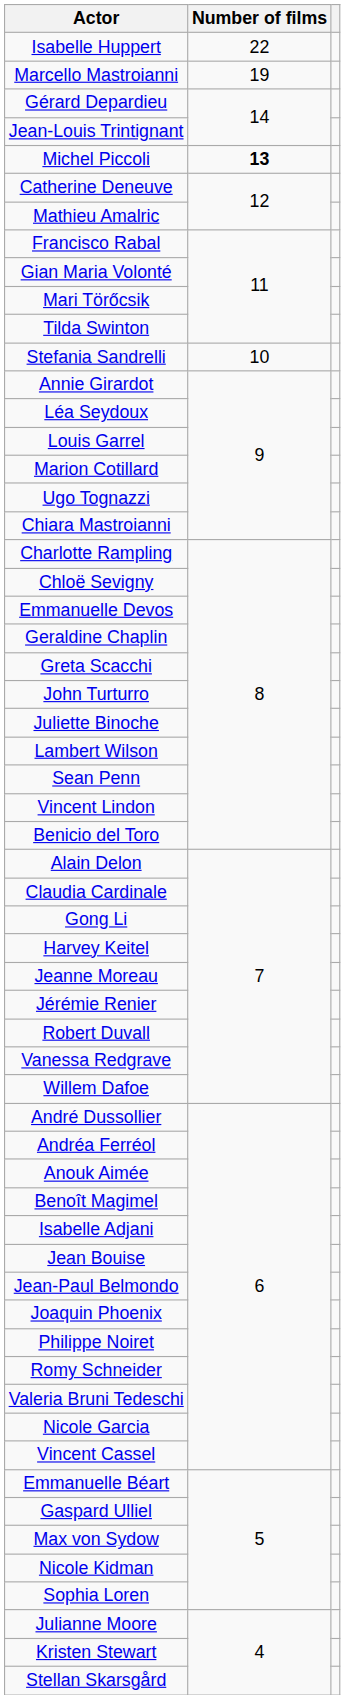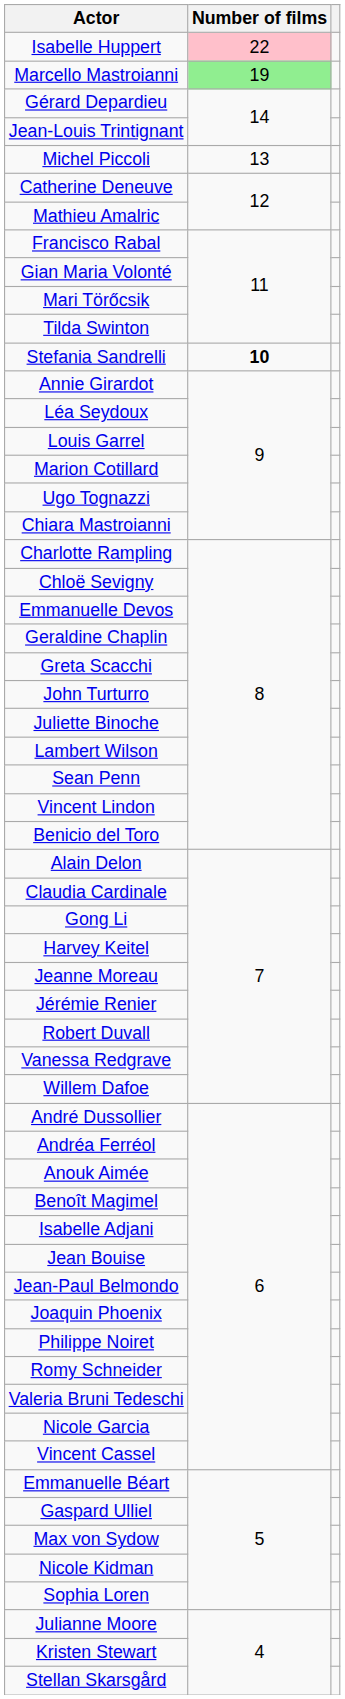Isabelle Huppert | Number of films: no background -> pink background
Marcello Mastroianni | Number of films: no background -> lightgreen background
Michel Piccoli | Number of films: bold -> normal
Stefania Sandrelli | Number of films: normal -> bold
